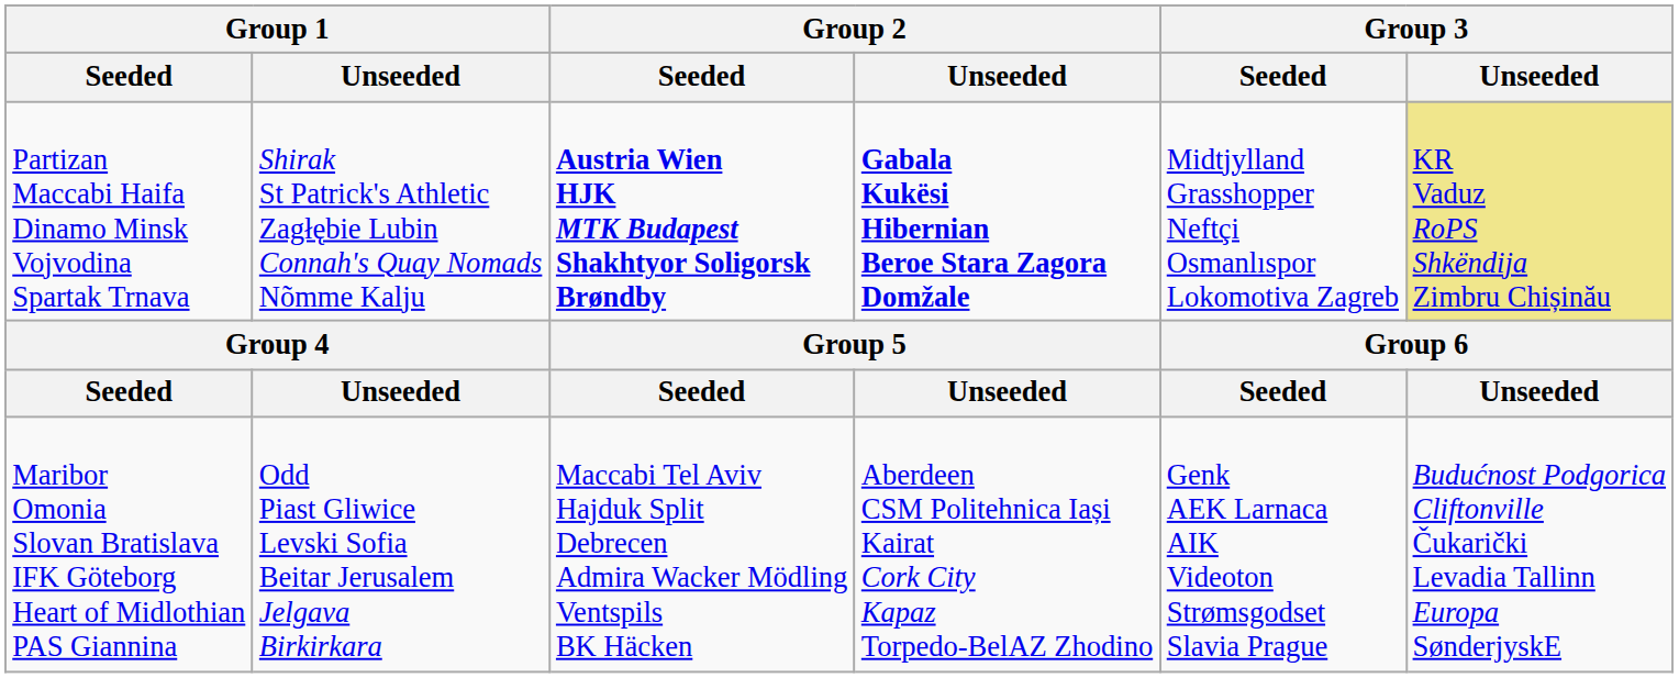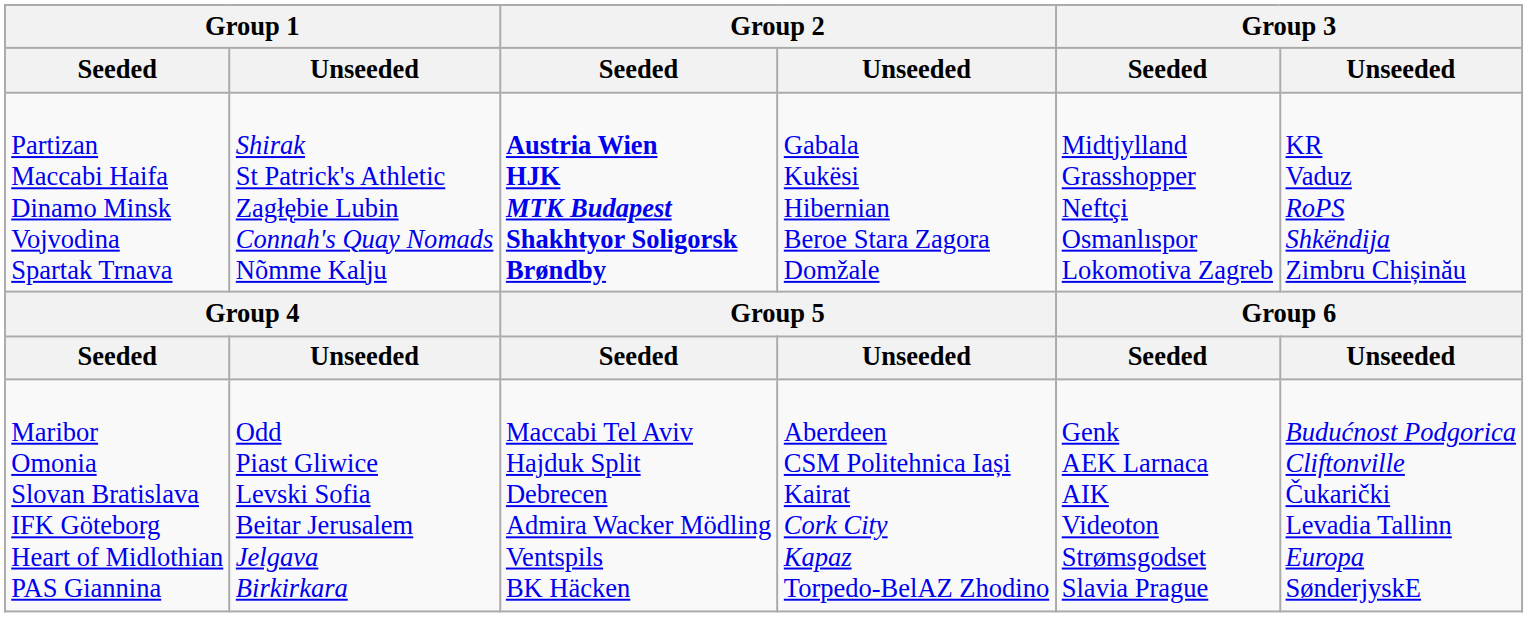Partizan Maccabi Haifa Dinamo Minsk Vojvodina Spartak Trnava | Group 2 / Unseeded: bold -> normal
Partizan Maccabi Haifa Dinamo Minsk Vojvodina Spartak Trnava | Group 3 / Unseeded: khaki background -> no background
